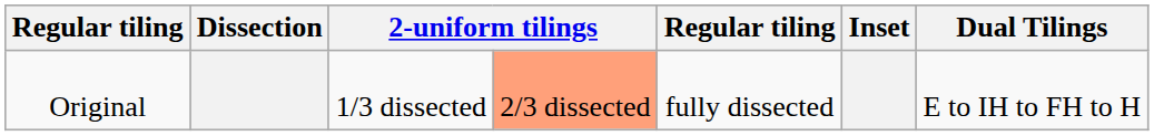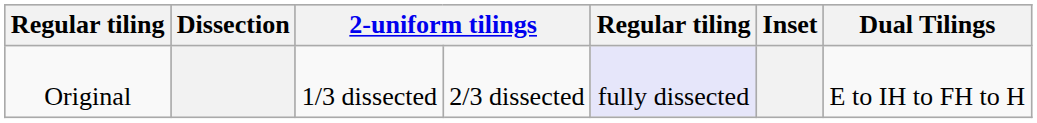Original | column 4: lightsalmon background -> no background
Original | column 5: no background -> lavender background
